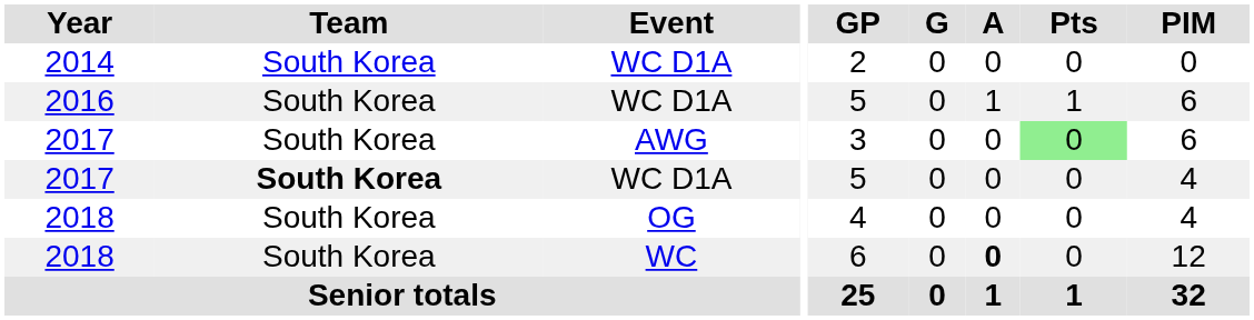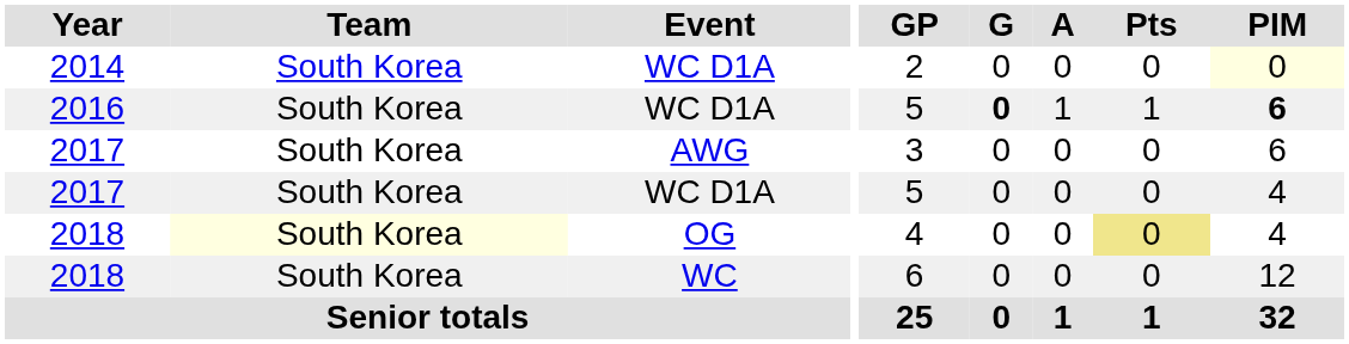2014 | PIM: no background -> lightyellow background
2016 | G: normal -> bold
2016 | PIM: normal -> bold
2017 / AWG | Pts: lightgreen background -> no background
2017 / WC D1A | Team: bold -> normal
2018 / OG | Team: no background -> lightyellow background
2018 / OG | Pts: no background -> khaki background
2018 / WC | A: bold -> normal
